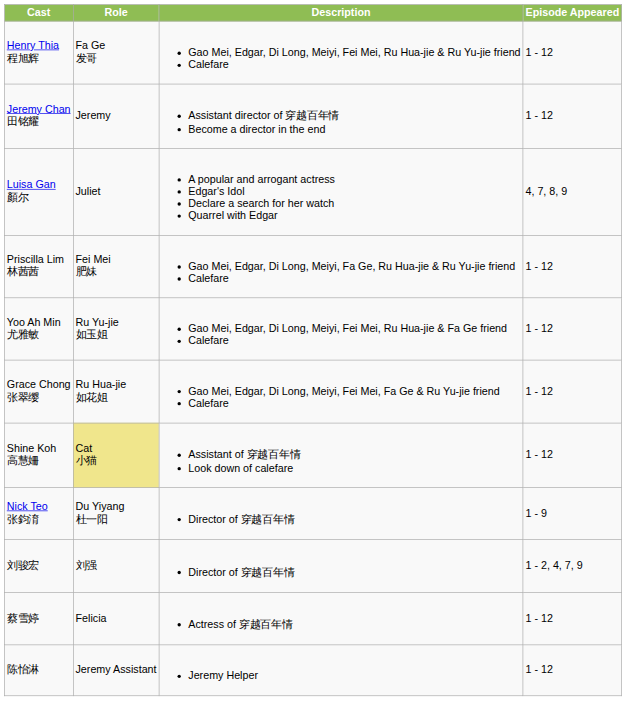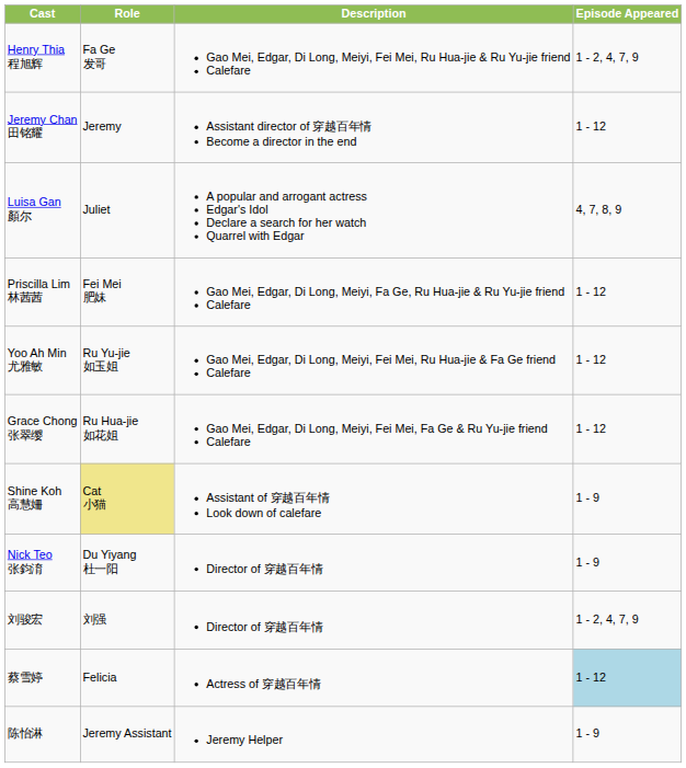Henry Thia 程旭辉 | Episode Appeared: 1 - 12 -> 1 - 2, 4, 7, 9
Shine Koh 高慧姍 | Episode Appeared: 1 - 12 -> 1 - 9
蔡雪婷 | Episode Appeared: no background -> lightblue background
陈怡淋 | Episode Appeared: 1 - 12 -> 1 - 9
